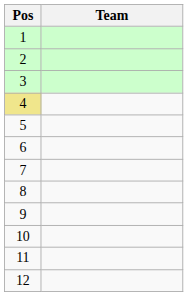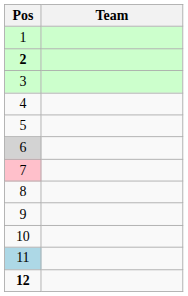2 | Pos: normal -> bold
4 | Pos: khaki background -> no background
6 | Pos: no background -> lightgrey background
7 | Pos: no background -> pink background
11 | Pos: no background -> lightblue background
12 | Pos: normal -> bold
